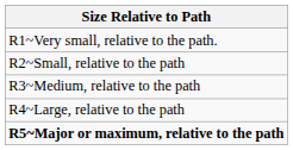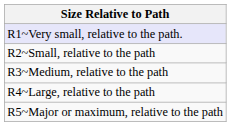row 2 | column 1: no background -> lavender background
row 6 | column 1: bold -> normal
